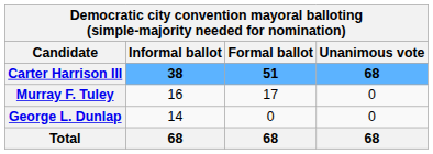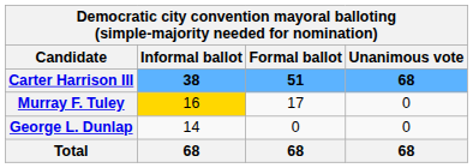Murray F. Tuley | Informal ballot: no background -> gold background
